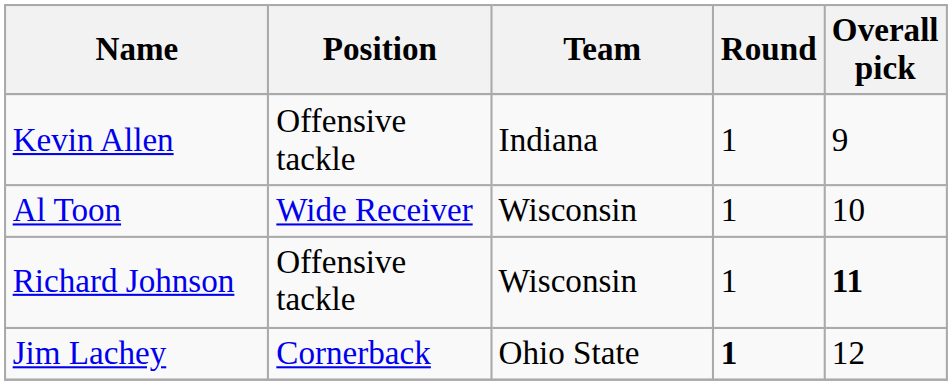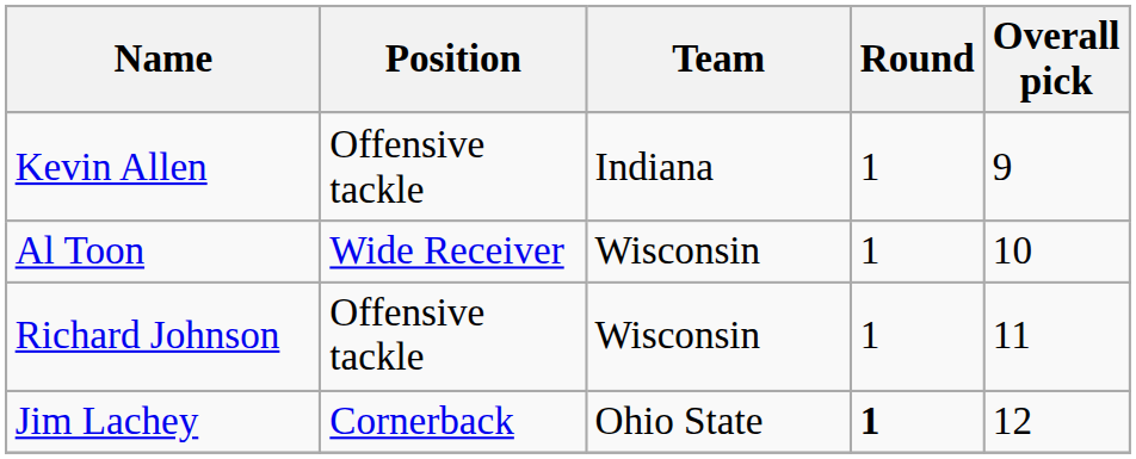Richard Johnson | Overall pick: bold -> normal
